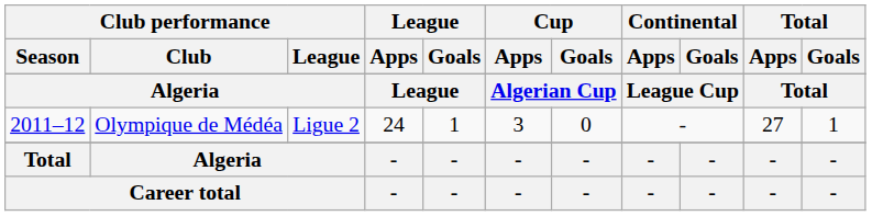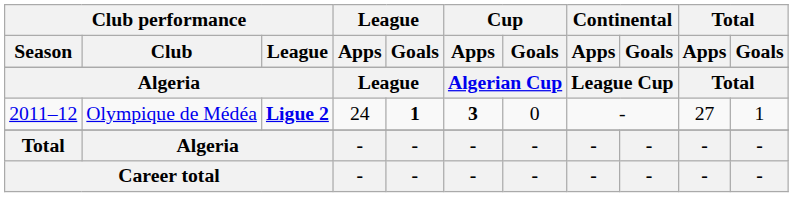Olympique de Médéa | Club performance / League: normal -> bold
Olympique de Médéa | League / Goals: normal -> bold
Olympique de Médéa | Cup / Apps: normal -> bold
